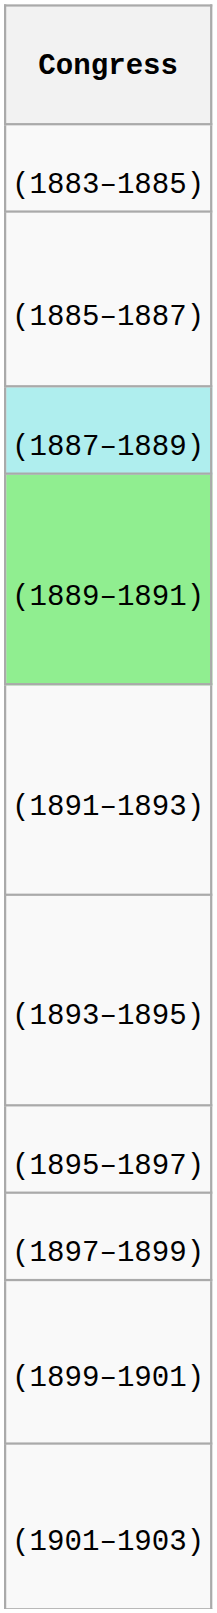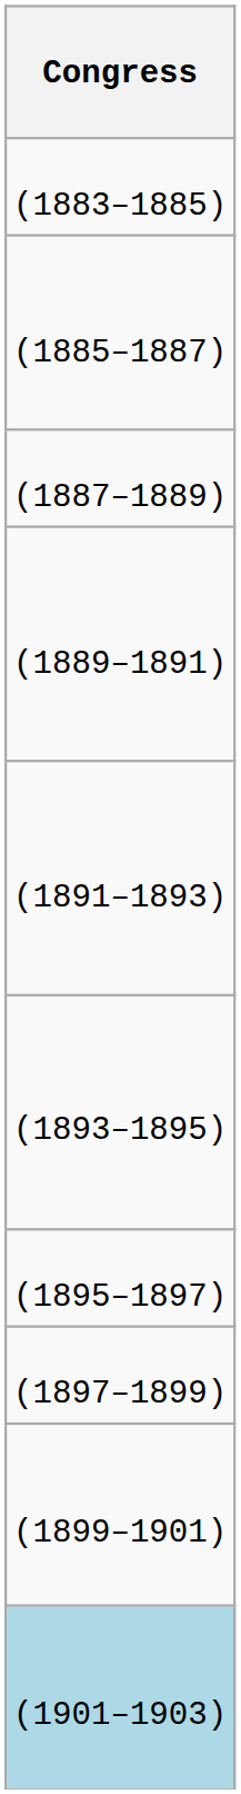row 4 | column 1: paleturquoise background -> no background
row 5 | column 1: lightgreen background -> no background
row 11 | column 1: no background -> lightblue background
